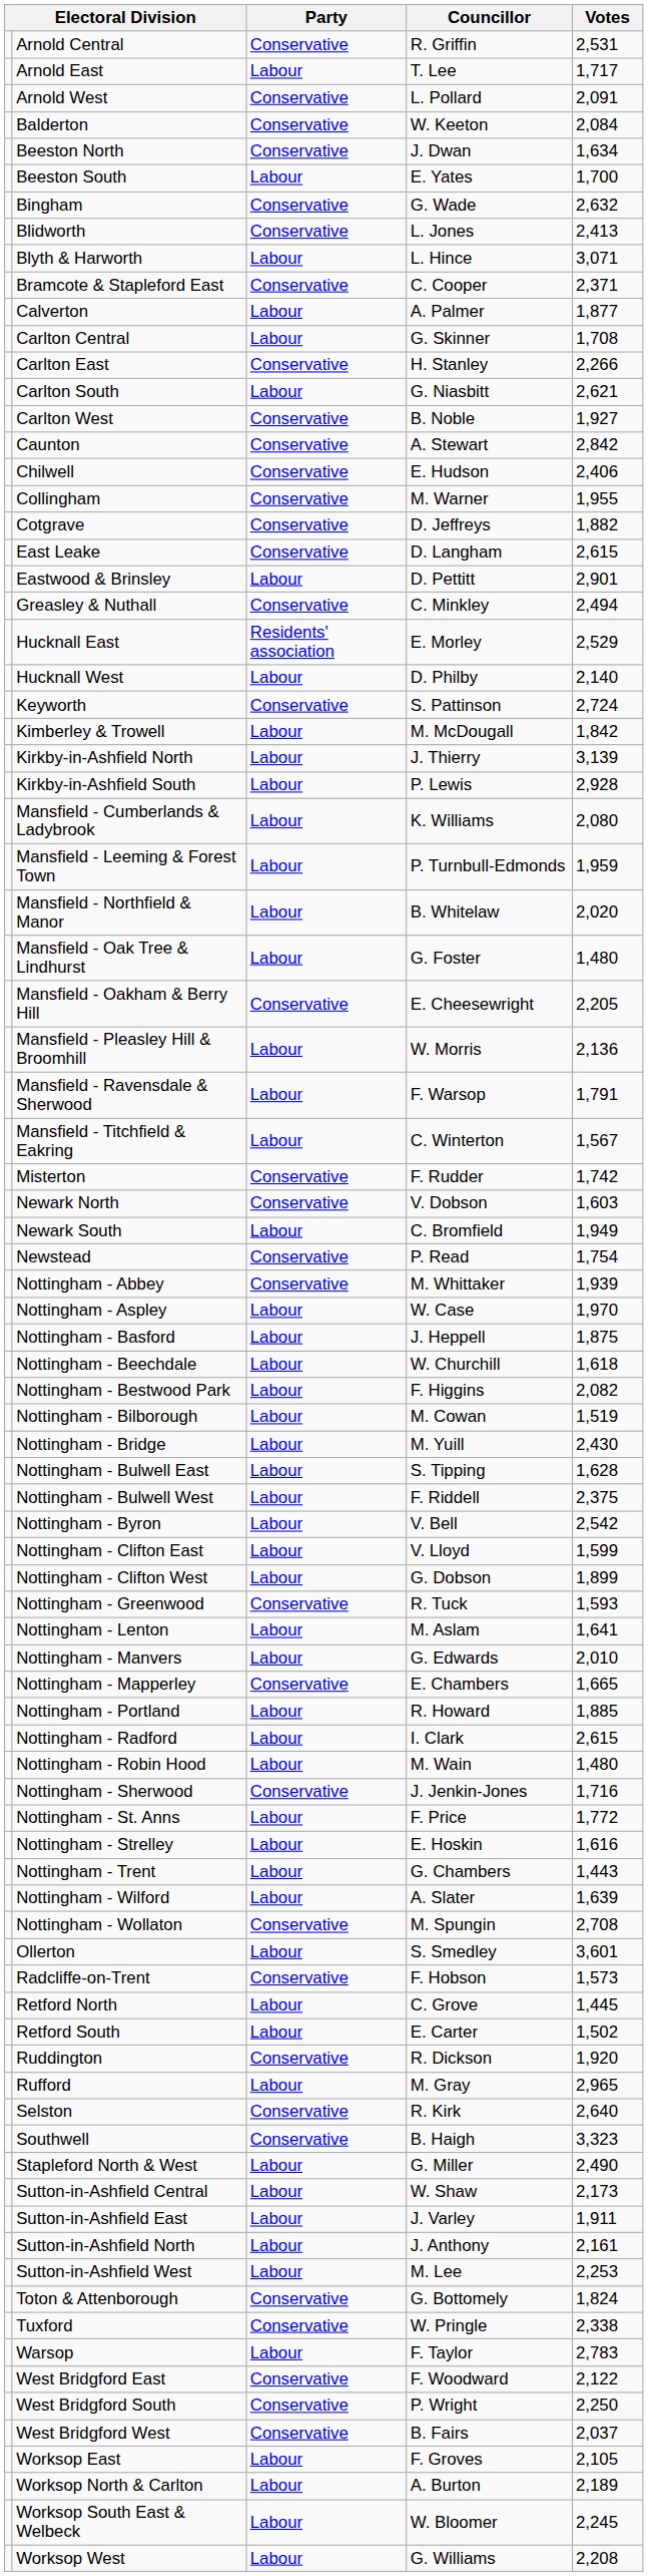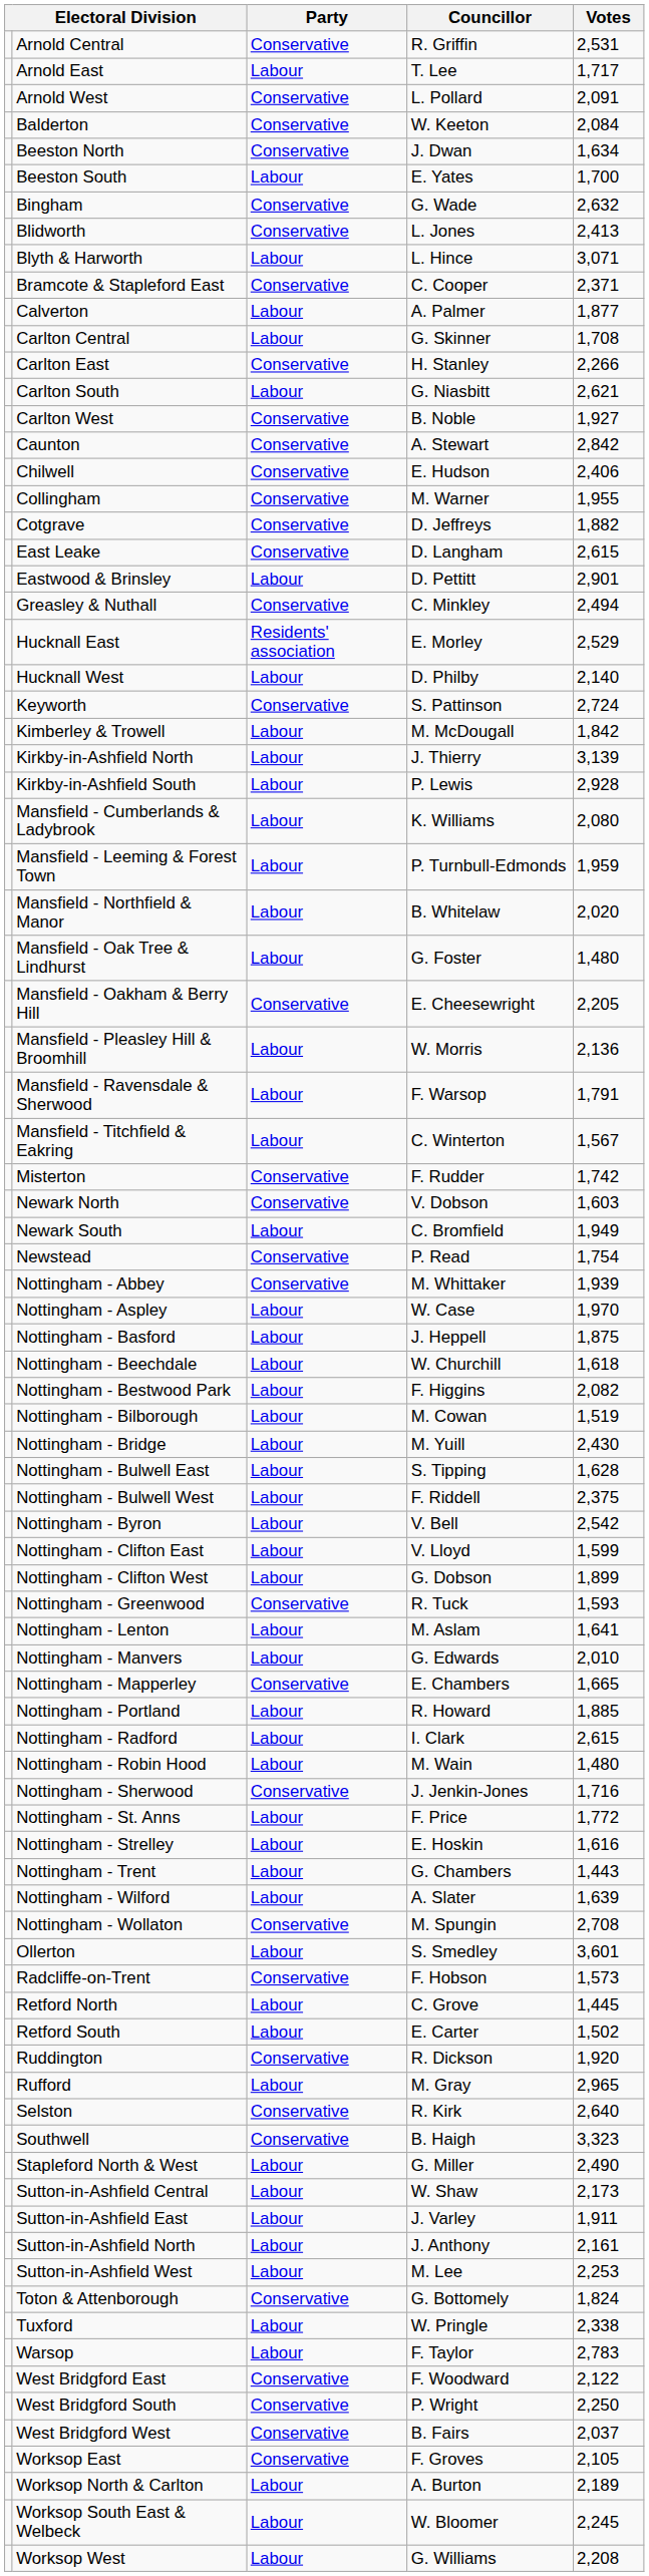Tuxford | Party: Conservative -> Labour
Worksop East | Party: Labour -> Conservative
